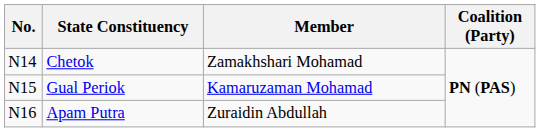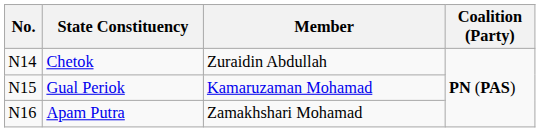Chetok | Member: Zamakhshari Mohamad -> Zuraidin Abdullah
Apam Putra | Member: Zuraidin Abdullah -> Zamakhshari Mohamad
